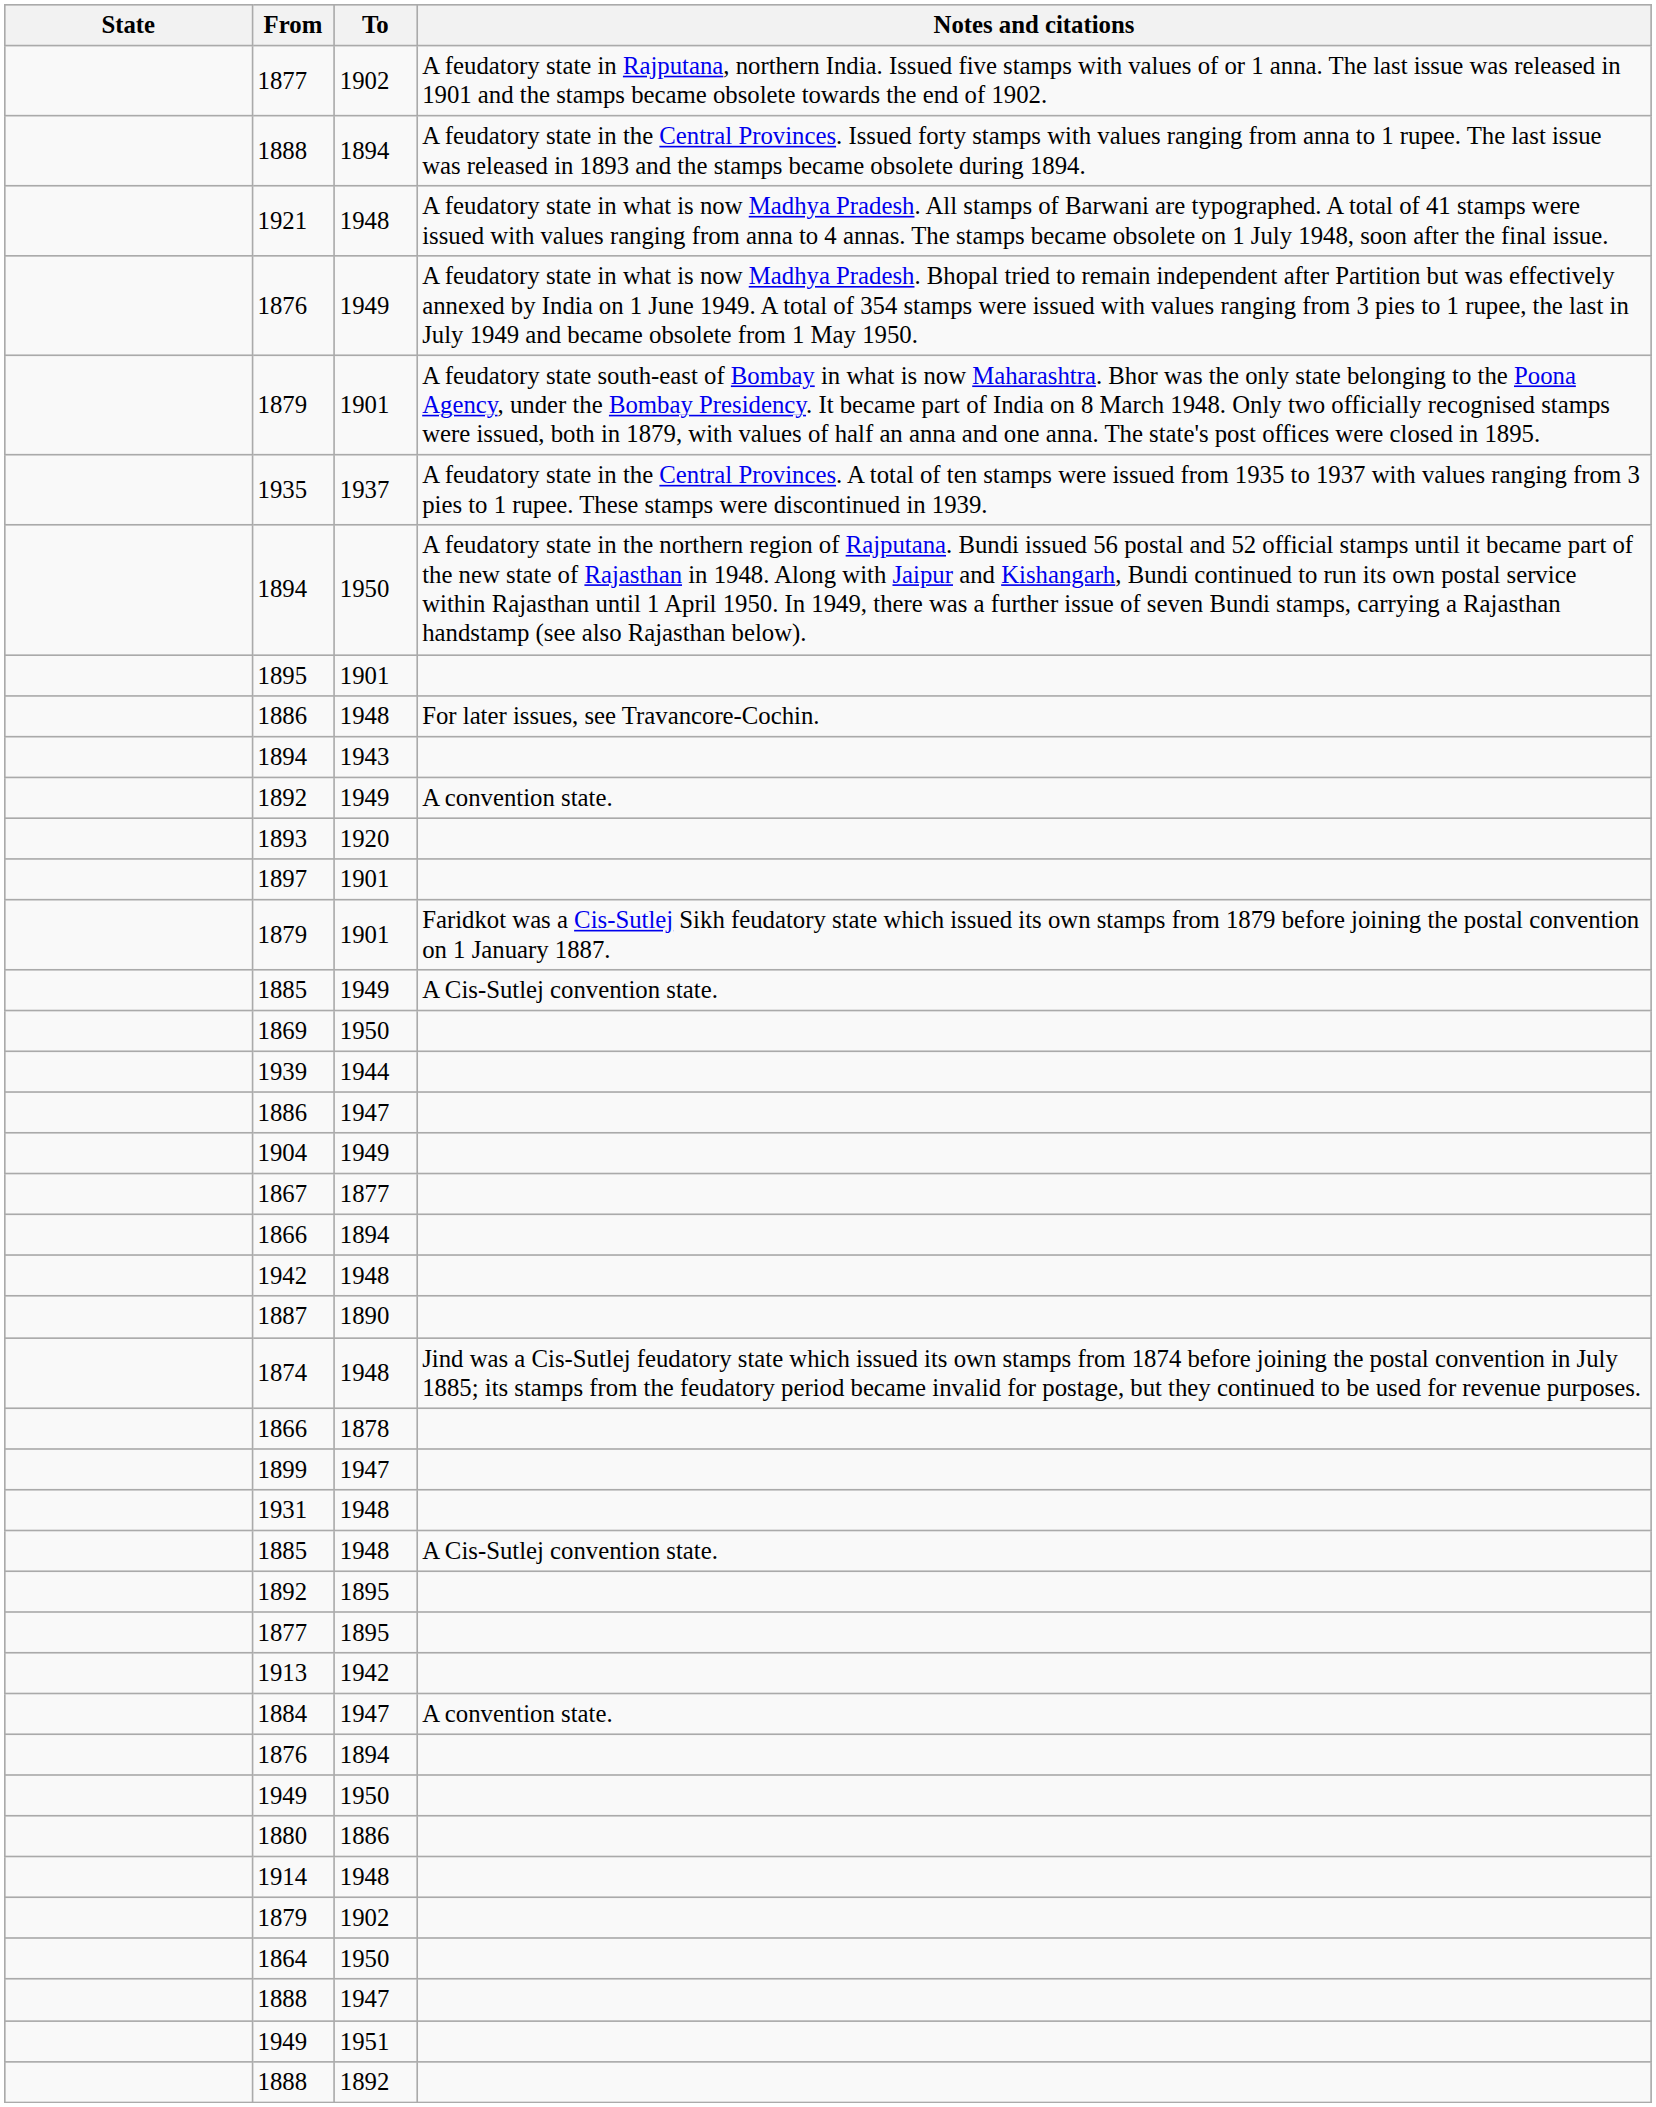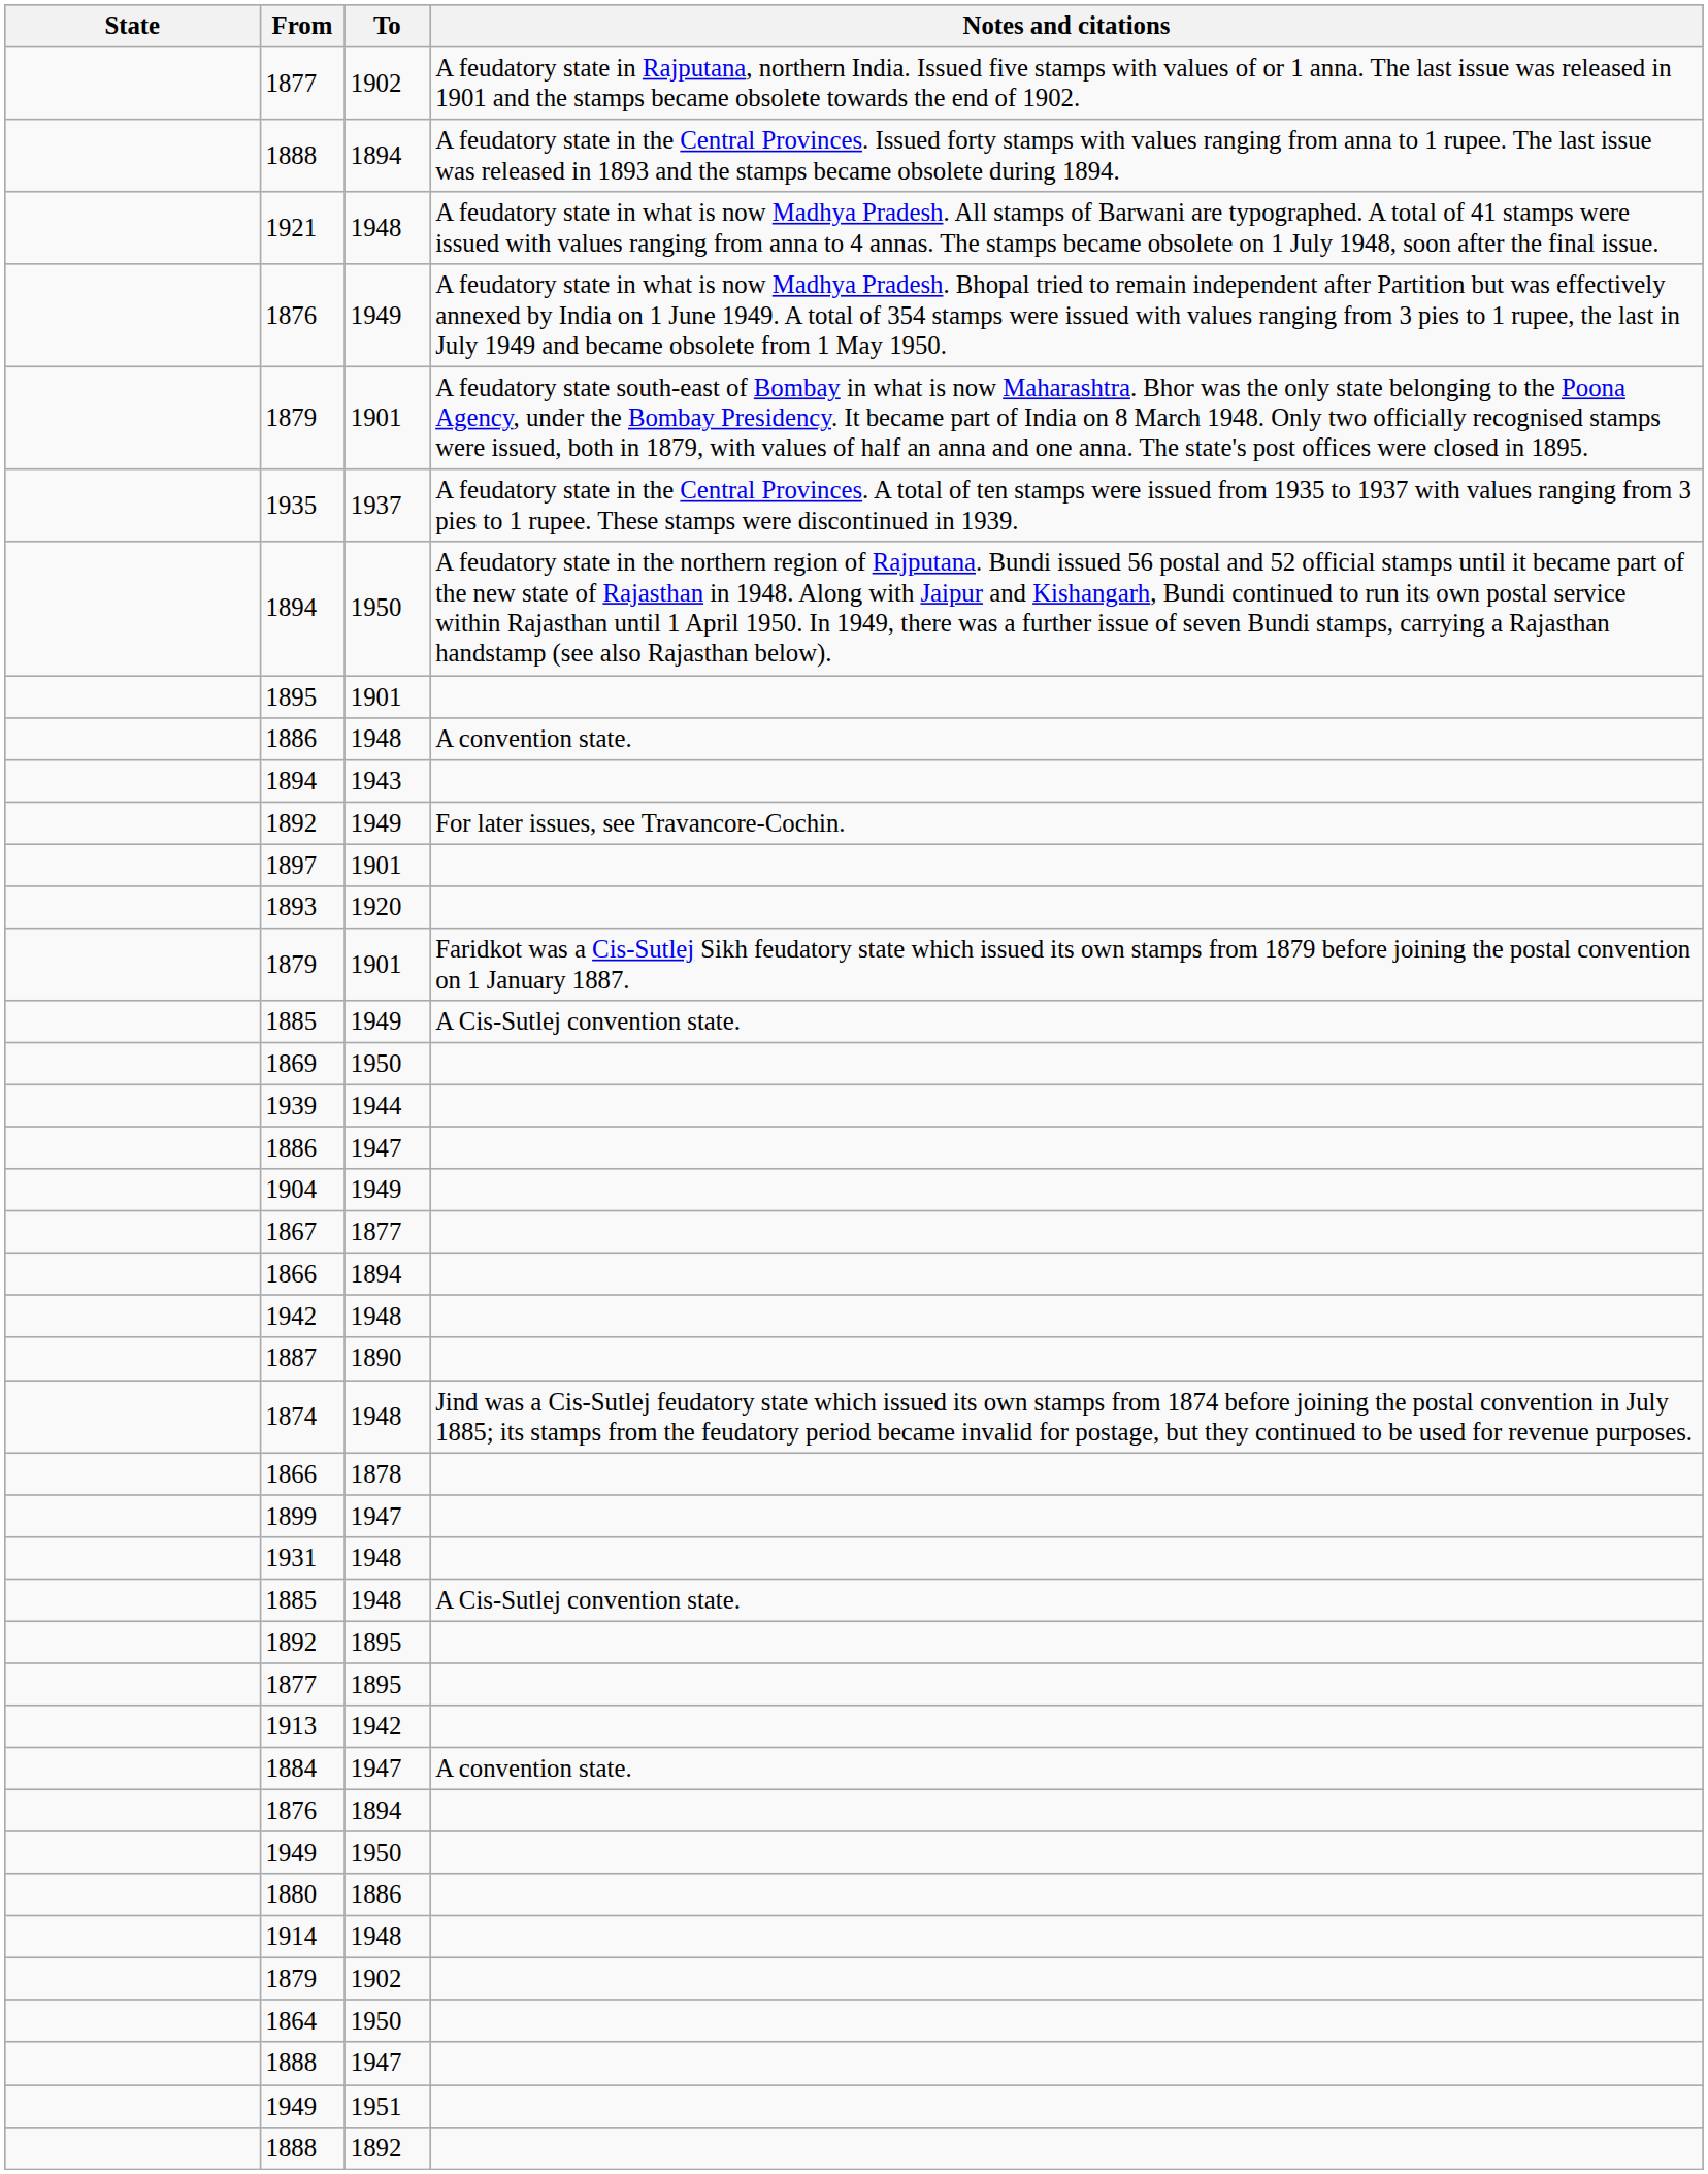1886 / 1948 | Notes and citations: For later issues, see Travancore-Cochin. -> A convention state.
1892 / 1949 | Notes and citations: A convention state. -> For later issues, see Travancore-Cochin.
rows swapped: 1897 <-> 1893
